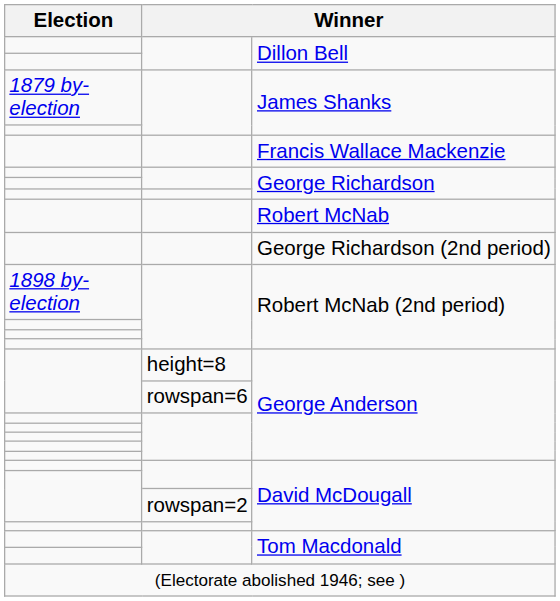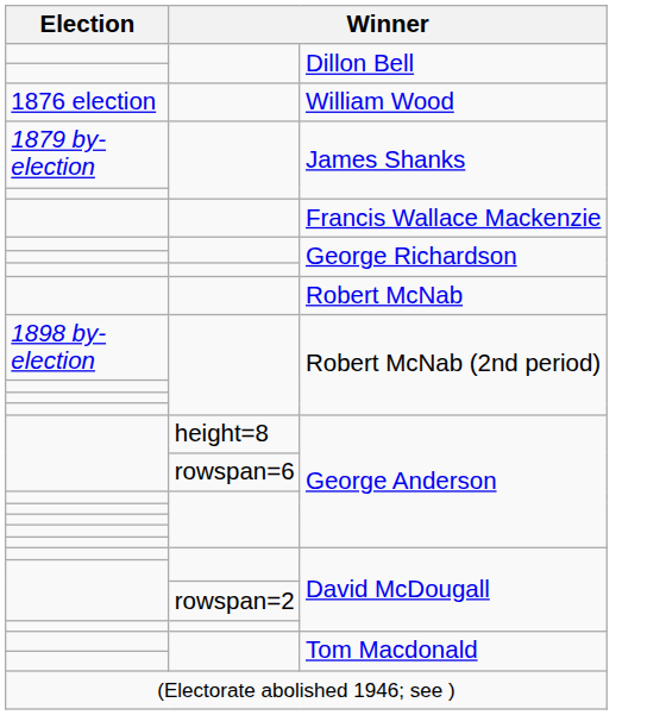+ row: 1876 election | William Wood
- row: George Richardson (2nd period)
